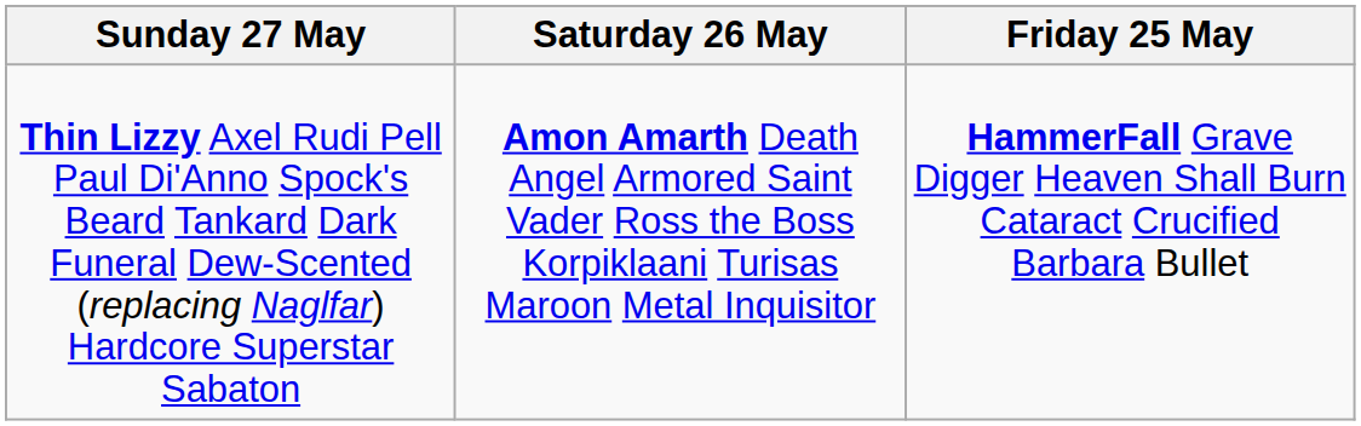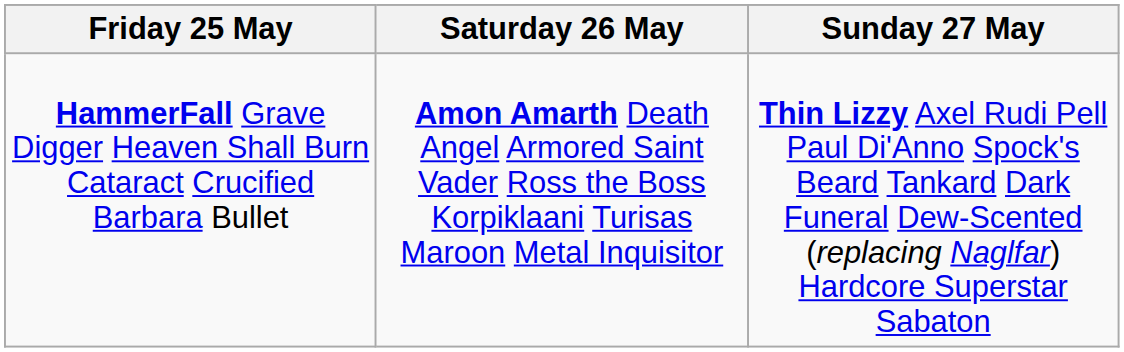columns swapped: Friday 25 May <-> Sunday 27 May
